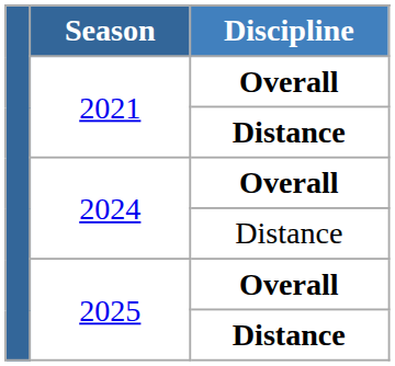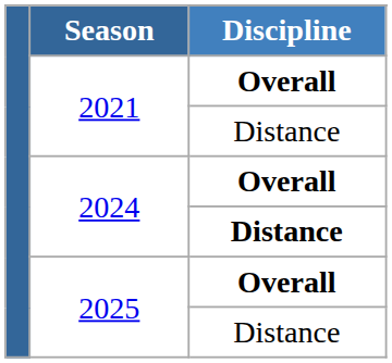2021 / Distance | column 3: bold -> normal
2024 / Distance | column 3: normal -> bold
2025 / Distance | column 3: bold -> normal
